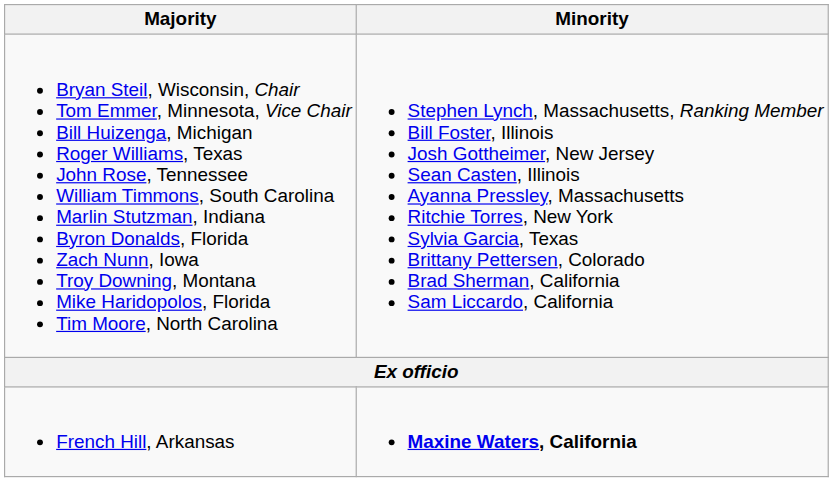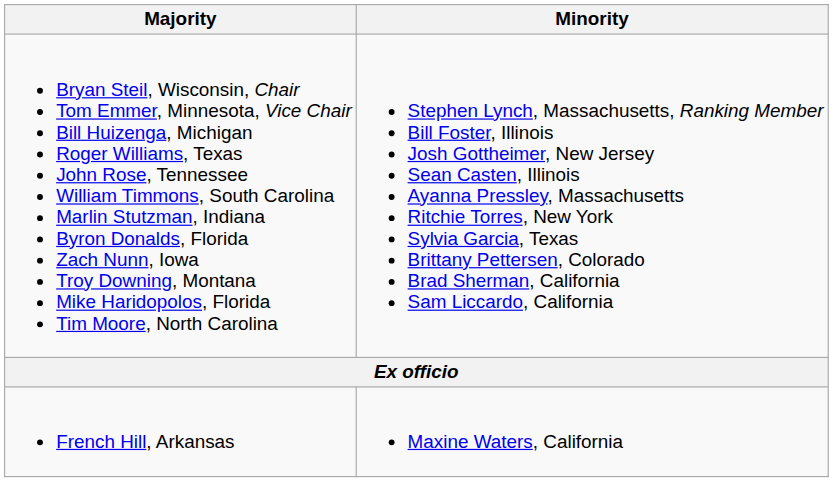French Hill, Arkansas | Minority: bold -> normal
